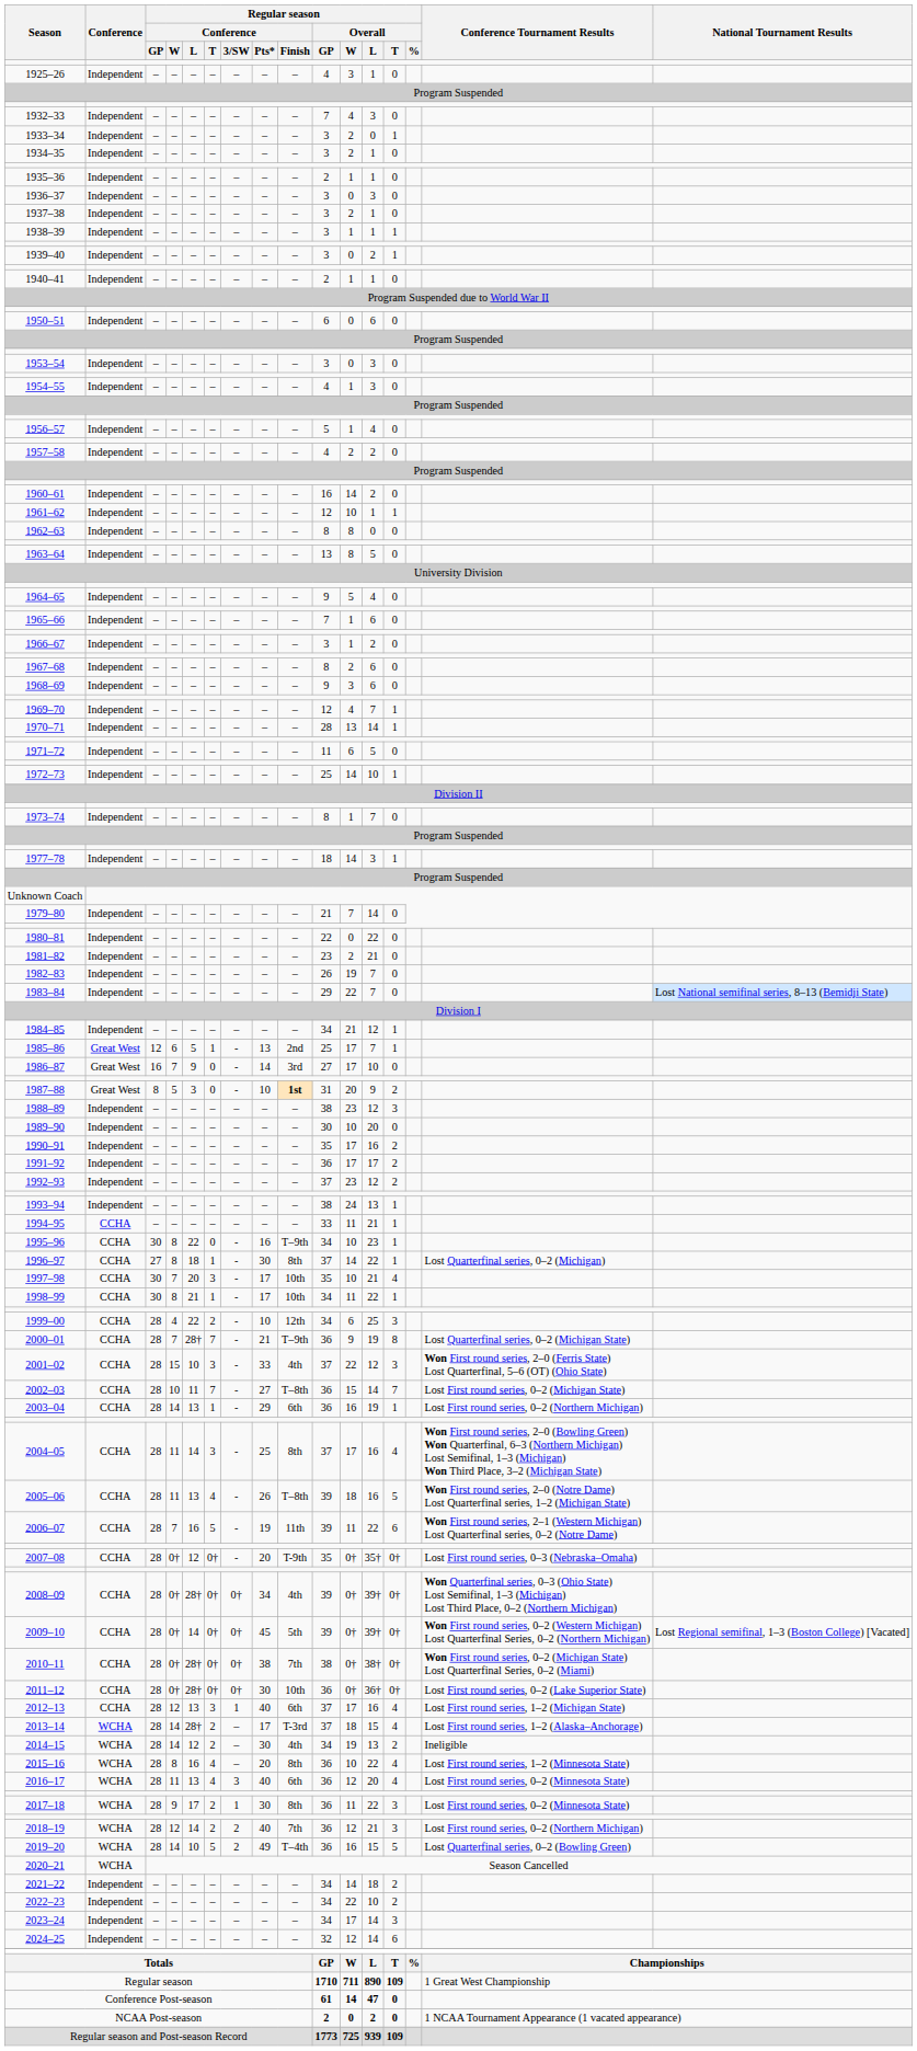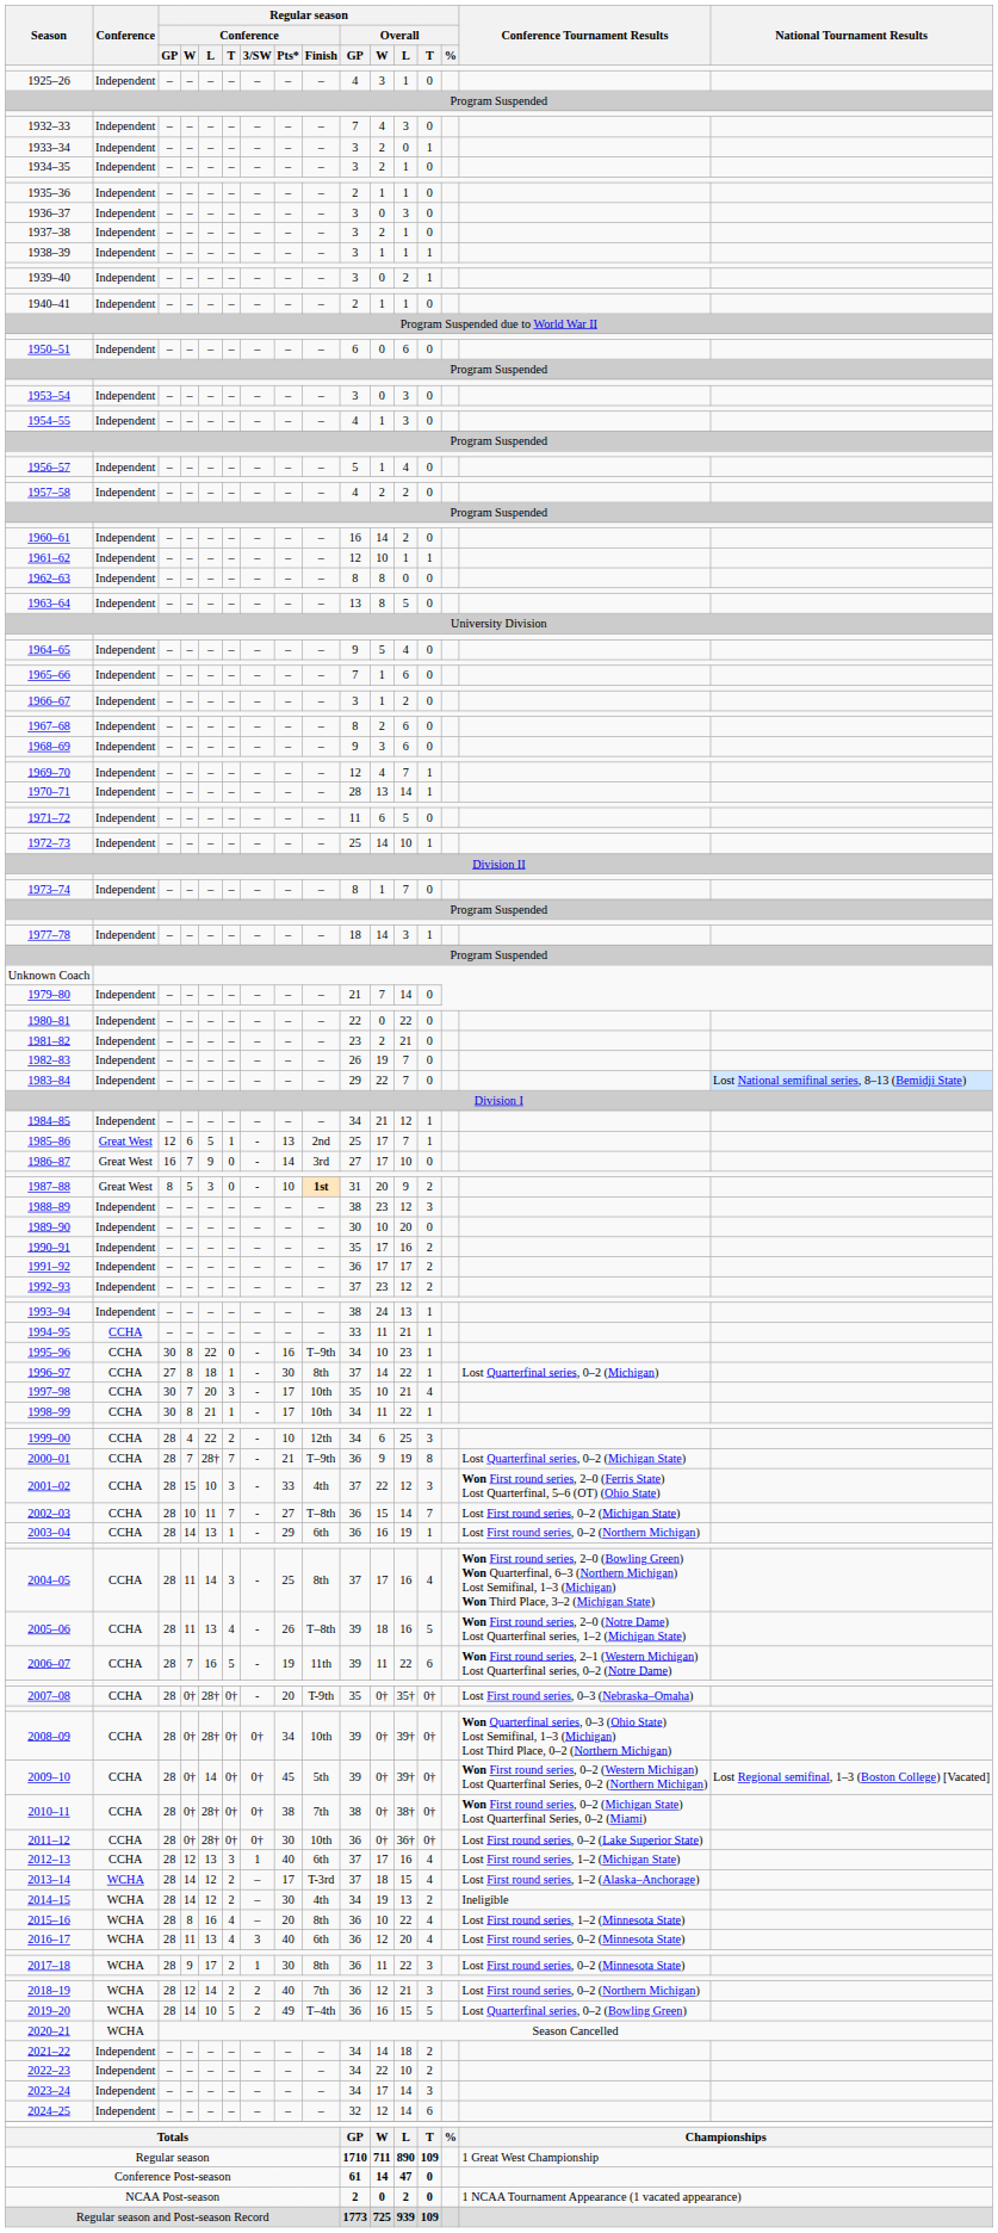2007–08 | Regular season / Conference / L: 12 -> 28†
2008–09 | Regular season / Conference / Finish: 4th -> 10th
2013–14 | Regular season / Conference / L: 28† -> 12
